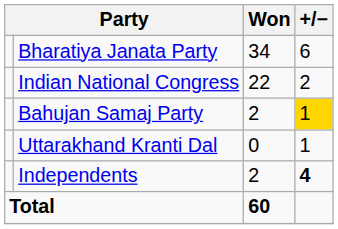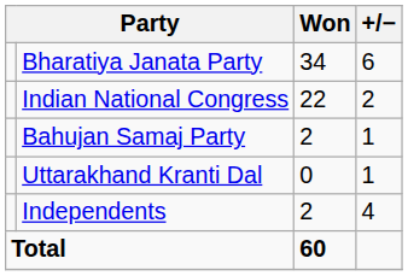Bahujan Samaj Party | +/−: gold background -> no background
Independents | +/−: bold -> normal
